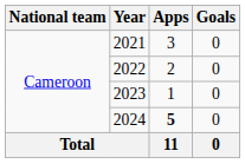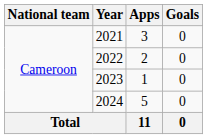2024 | Apps: bold -> normal
